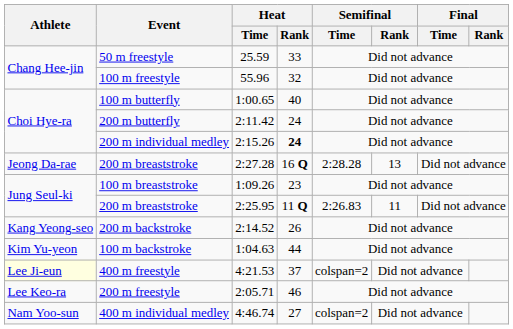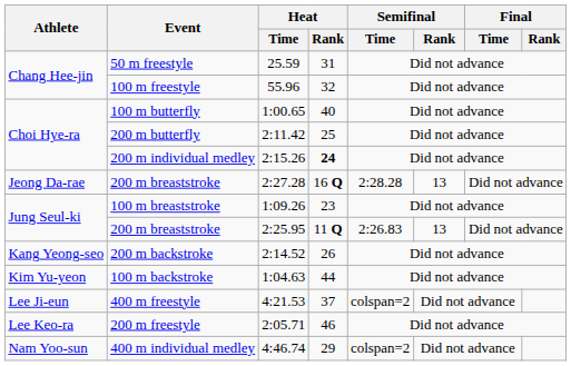50 m freestyle | Heat / Rank: 33 -> 31
200 m butterfly | Heat / Rank: 24 -> 25
200 m breaststroke / 2:25.95 | Semifinal / Rank: 11 -> 13
400 m freestyle | Athlete: lightyellow background -> no background
400 m individual medley | Heat / Rank: 27 -> 29
